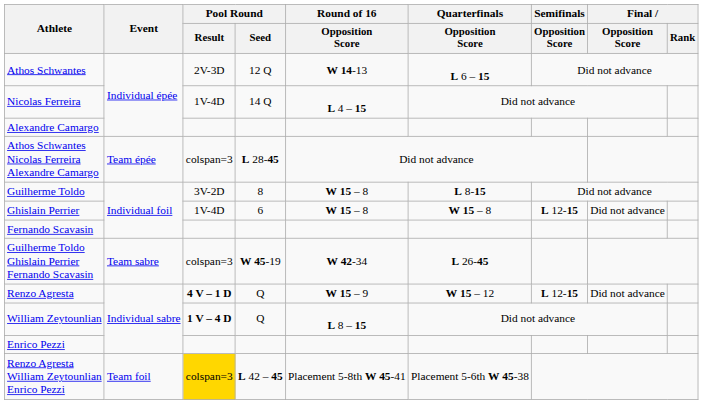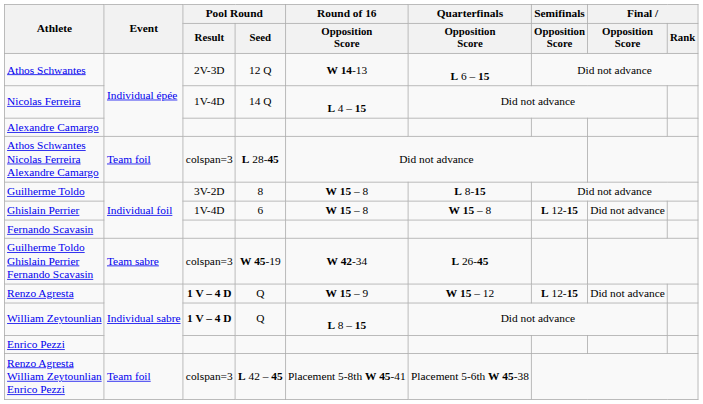Athos Schwantes Nicolas Ferreira Alexandre Camargo | Event: Team épée -> Team foil
Renzo Agresta | Pool Round / Result: 4 V – 1 D -> 1 V – 4 D
Renzo Agresta William Zeytounlian Enrico Pezzi | Pool Round / Result: gold background -> no background
